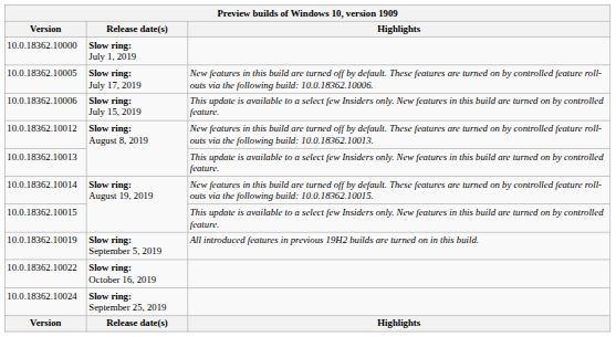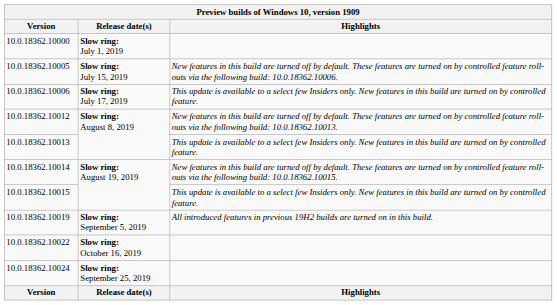10.0.18362.10005 | Release date(s): Slow ring: July 17, 2019 -> Slow ring: July 15, 2019
10.0.18362.10006 | Release date(s): Slow ring: July 15, 2019 -> Slow ring: July 17, 2019
